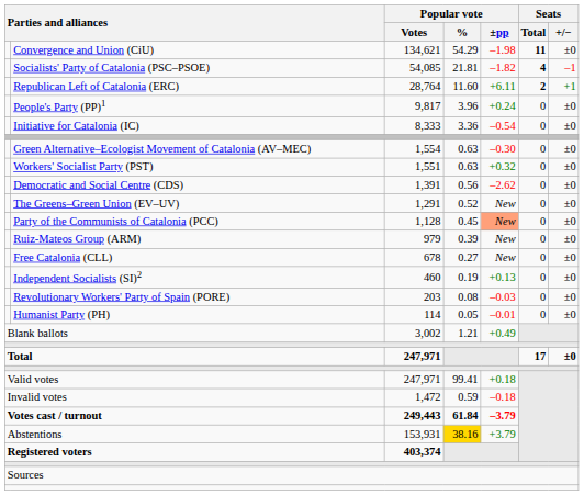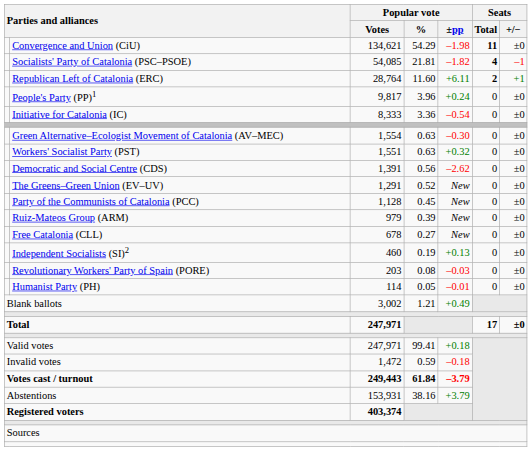Party of the Communists of Catalonia (PCC) | Popular vote / ±pp: lightsalmon background -> no background
Abstentions | Popular vote / %: gold background -> no background
